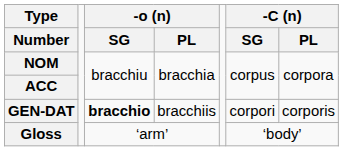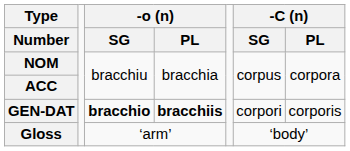GEN-DAT | -o (n) / PL: normal -> bold
